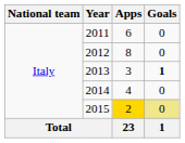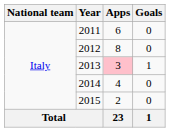2013 | Apps: no background -> pink background
2013 | Goals: bold -> normal
2015 | Apps: gold background -> no background
2015 | Goals: khaki background -> no background
